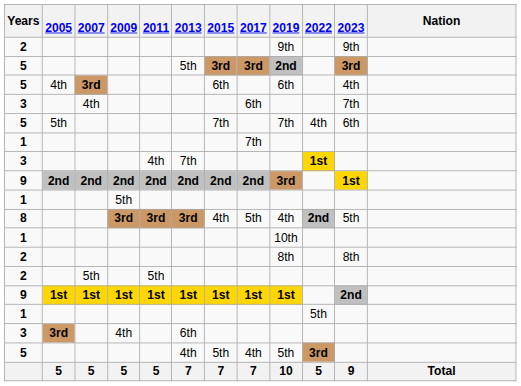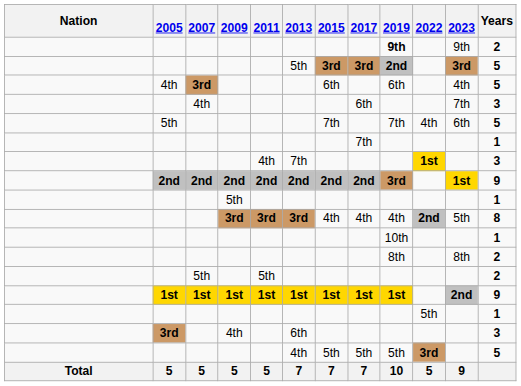columns swapped: Nation <-> Years
row 2 | 2019: normal -> bold
row 11 | 2017: 5th -> 4th
row 18 | 2017: 4th -> 5th
